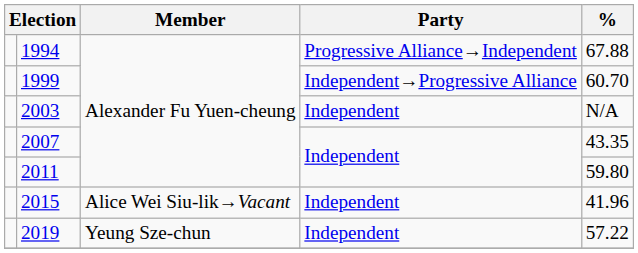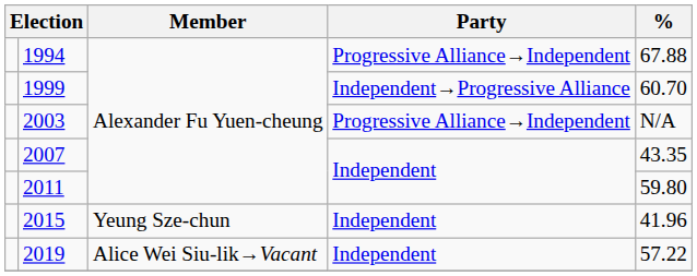2003 | Party: Independent -> Progressive Alliance→Independent
2015 | Member: Alice Wei Siu-lik→Vacant -> Yeung Sze-chun
2019 | Member: Yeung Sze-chun -> Alice Wei Siu-lik→Vacant
